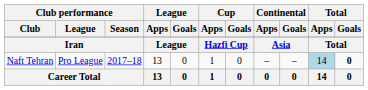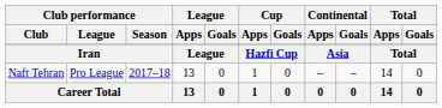Naft Tehran | Total / Apps: lightblue background -> no background
Naft Tehran | Total / Goals: bold -> normal
